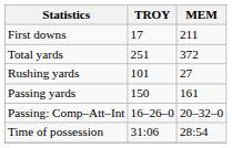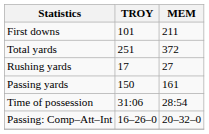First downs | TROY: 17 -> 101
Rushing yards | TROY: 101 -> 17
rows swapped: Passing: Comp–Att–Int <-> Time of possession
